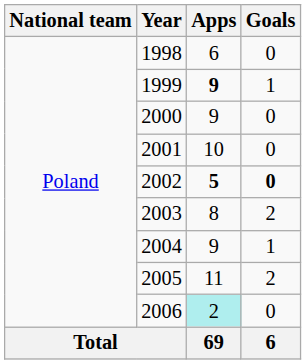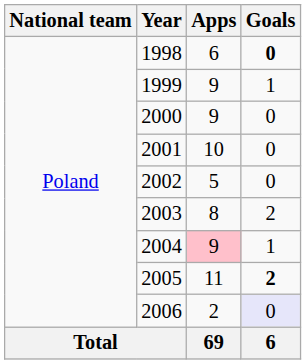1998 | Goals: normal -> bold
1999 | Apps: bold -> normal
2002 | Apps: bold -> normal
2002 | Goals: bold -> normal
2004 | Apps: no background -> pink background
2005 | Goals: normal -> bold
2006 | Apps: paleturquoise background -> no background
2006 | Goals: no background -> lavender background
